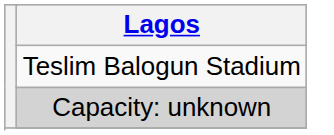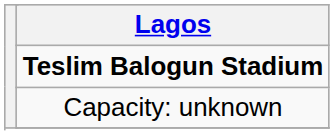Teslim Balogun Stadium | Lagos: normal -> bold
Capacity: unknown | Lagos: lightgrey background -> no background
